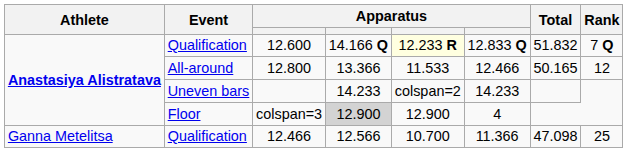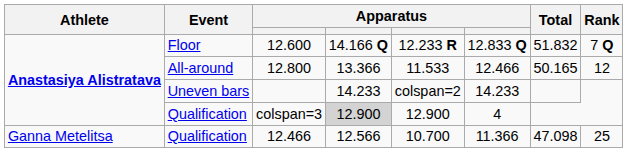12.600 | Event: Qualification -> Floor
12.600 | column 5: lightyellow background -> no background
colspan=3 | Event: Floor -> Qualification
